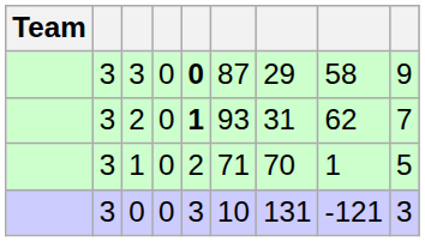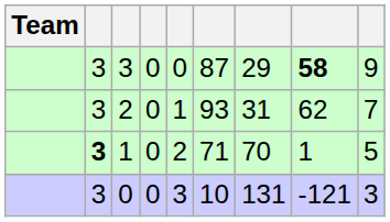row 2 | column 5: bold -> normal
row 2 | column 8: normal -> bold
row 3 | column 5: bold -> normal
row 4 | column 2: normal -> bold
